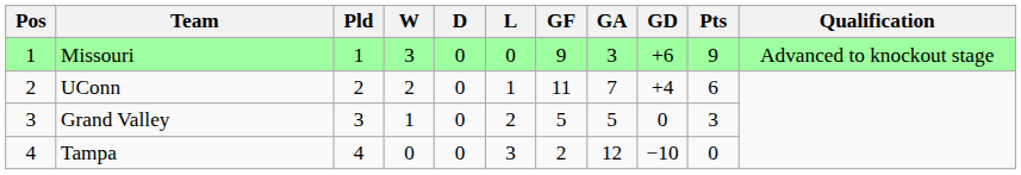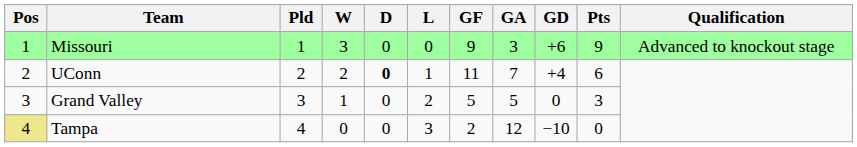UConn | D: normal -> bold
Tampa | Pos: no background -> khaki background
